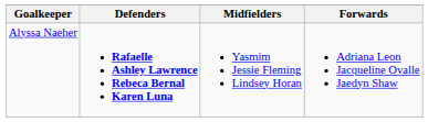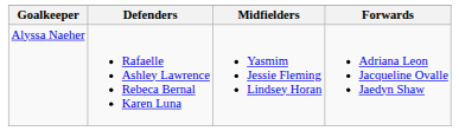Alyssa Naeher | Defenders: bold -> normal
